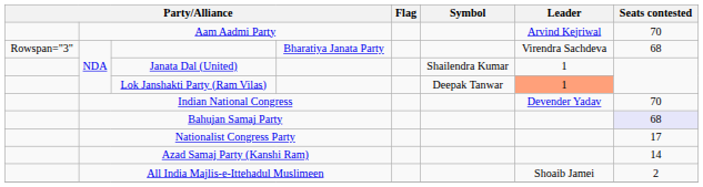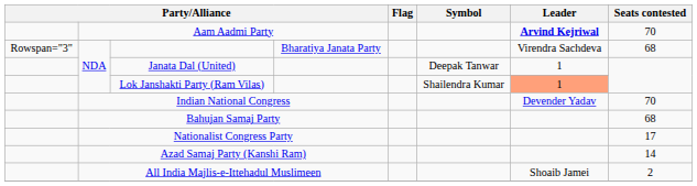Aam Aadmi Party | Leader: normal -> bold
Janata Dal (United) | Symbol: Shailendra Kumar -> Deepak Tanwar
Lok Janshakti Party (Ram Vilas) | Symbol: Deepak Tanwar -> Shailendra Kumar
Bahujan Samaj Party | Seats contested: lavender background -> no background
